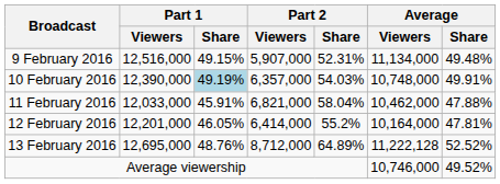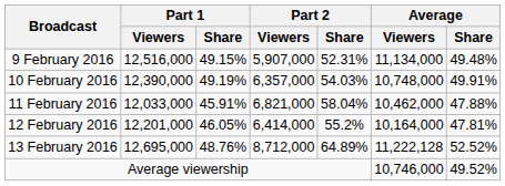10 February 2016 | Part 1 / Share: lightblue background -> no background
